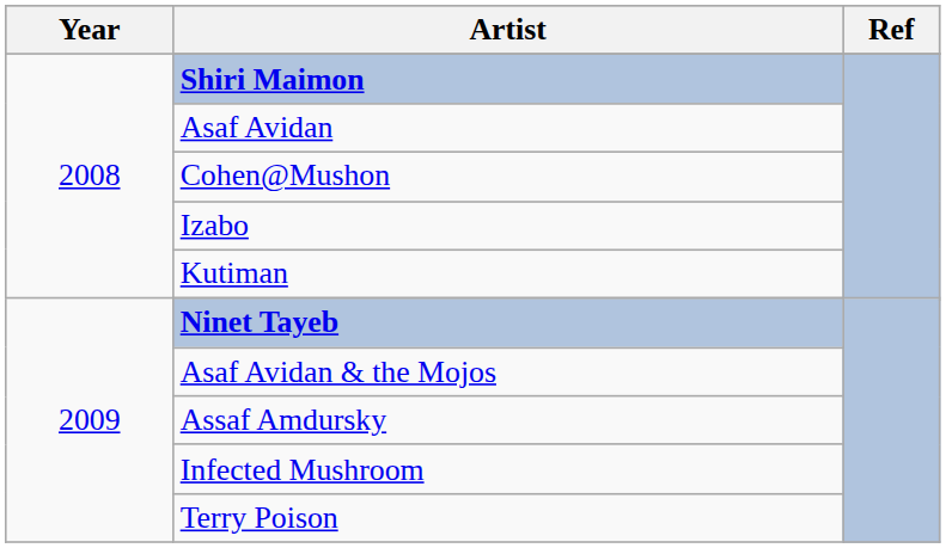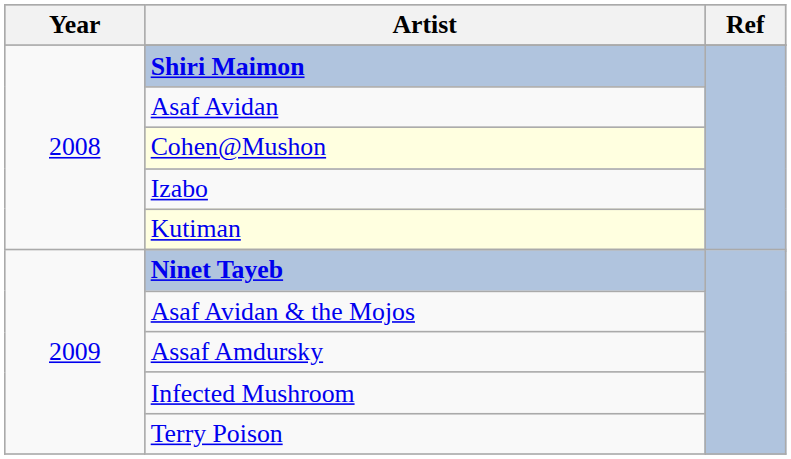Cohen@Mushon | Artist: no background -> lightyellow background
Kutiman | Artist: no background -> lightyellow background
